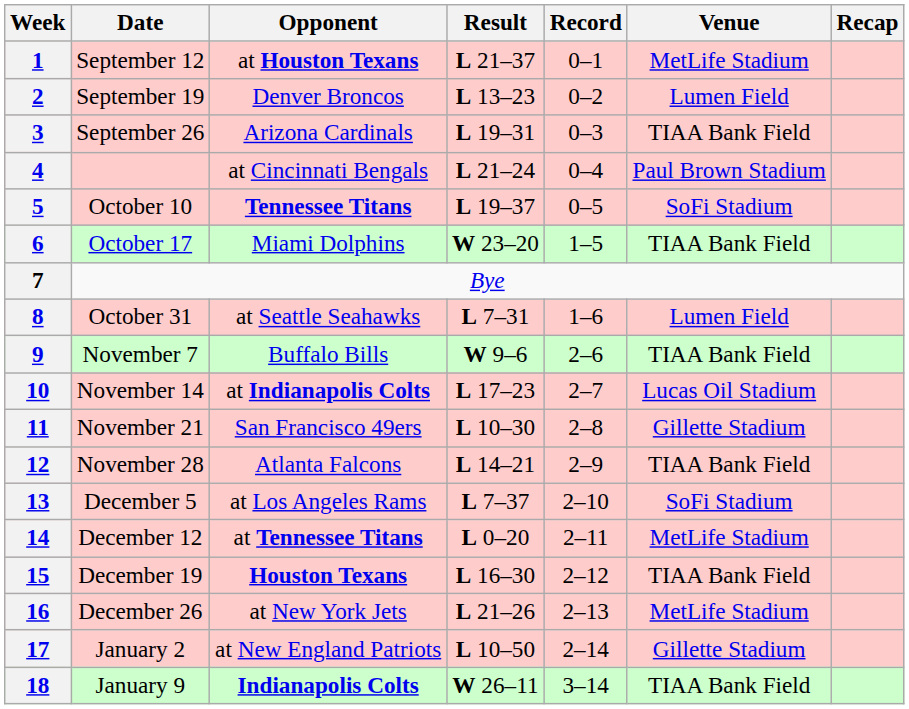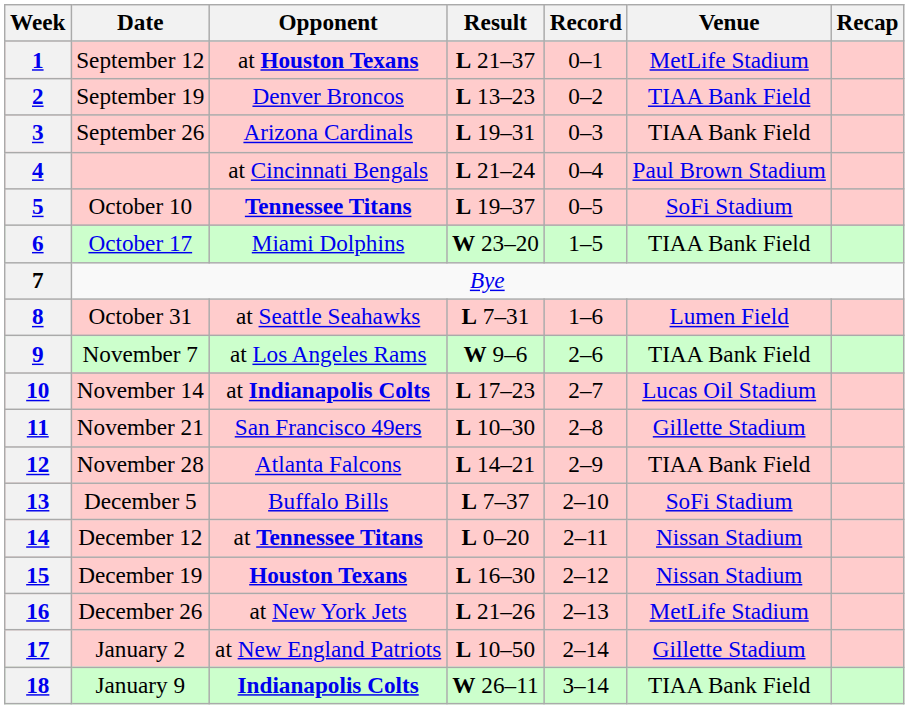2 | Venue: Lumen Field -> TIAA Bank Field
9 | Opponent: Buffalo Bills -> at Los Angeles Rams
13 | Opponent: at Los Angeles Rams -> Buffalo Bills
14 | Venue: MetLife Stadium -> Nissan Stadium
15 | Venue: TIAA Bank Field -> Nissan Stadium
